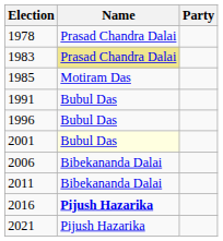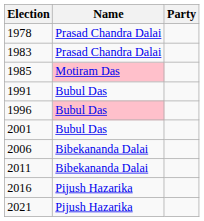1983 | Name: khaki background -> no background
1985 | Name: no background -> pink background
1996 | Name: no background -> pink background
2001 | Name: lightyellow background -> no background
2016 | Name: bold -> normal
